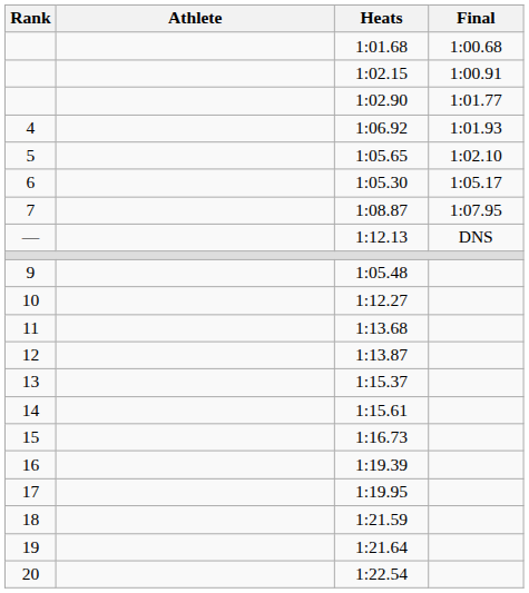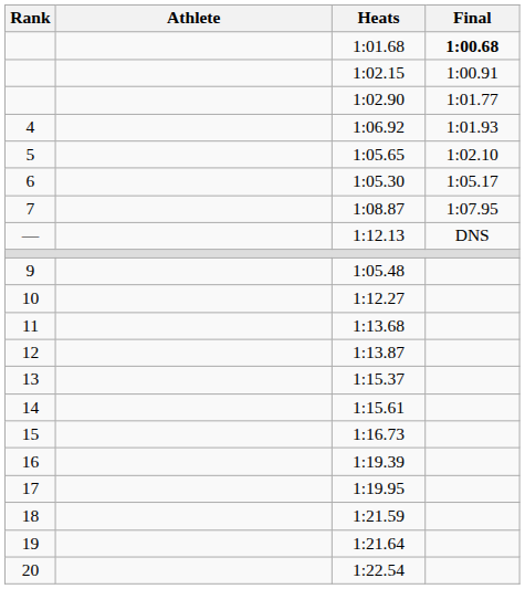1:01.68 | Final: normal -> bold
